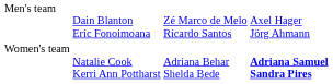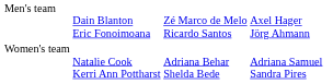Women's team | column 4: bold -> normal
